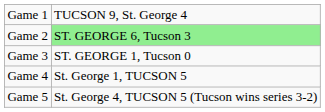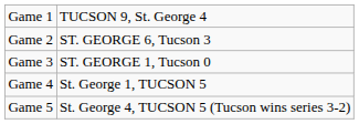Game 2 | column 2: lightgreen background -> no background
